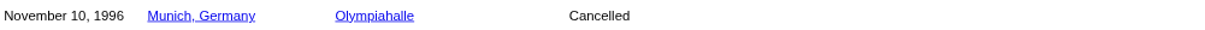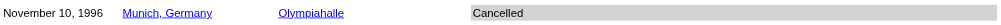November 10, 1996 | column 4: no background -> lightgrey background
